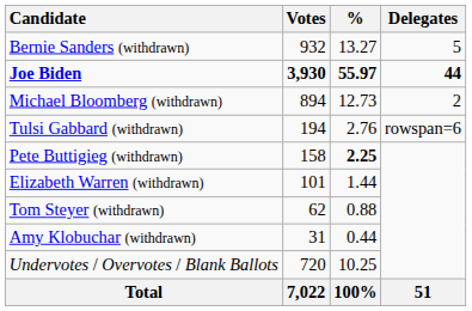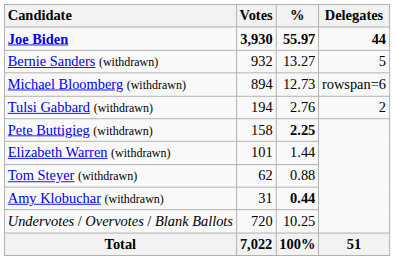rows swapped: Joe Biden <-> Bernie Sanders (withdrawn)
Michael Bloomberg (withdrawn) | Delegates: 2 -> rowspan=6
Tulsi Gabbard (withdrawn) | Delegates: rowspan=6 -> 2
Amy Klobuchar (withdrawn) | %: normal -> bold
